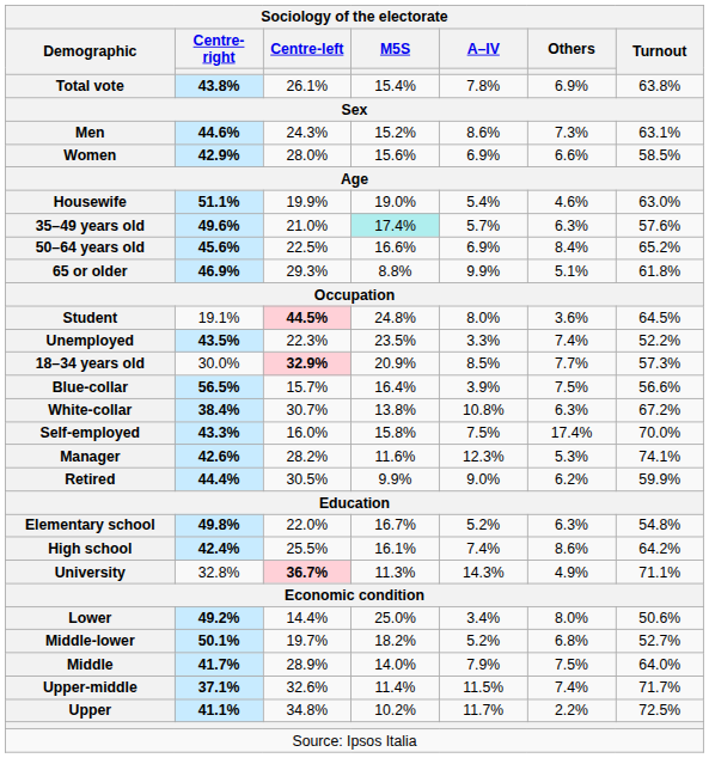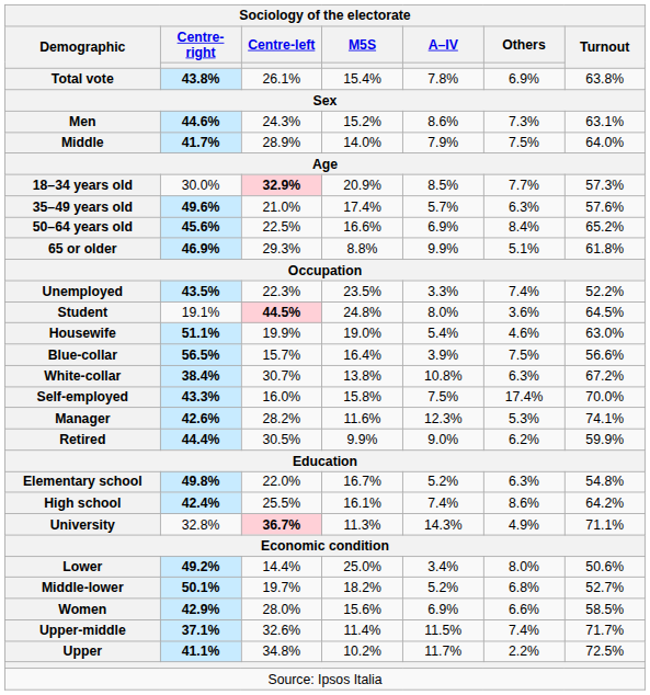rows swapped: Women <-> Middle
rows swapped: 18–34 years old <-> Housewife
35–49 years old | M5S: paleturquoise background -> no background
rows swapped: Student <-> Unemployed
